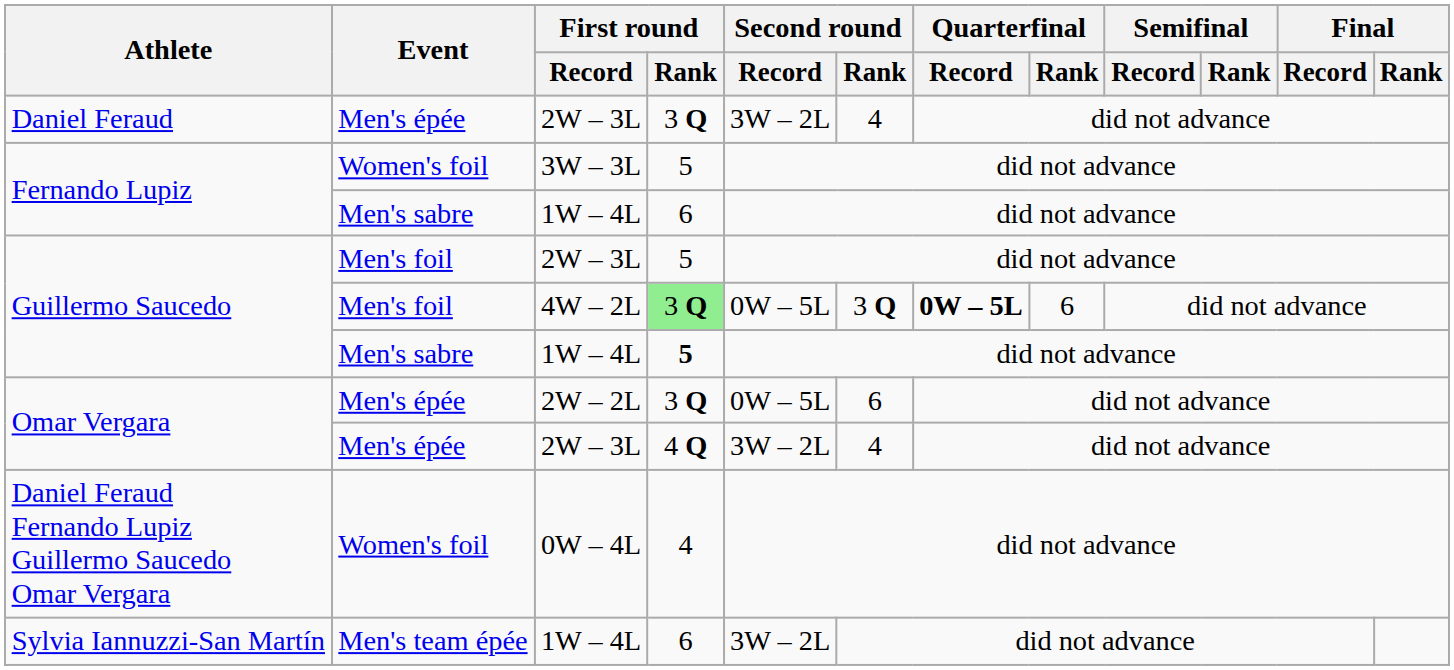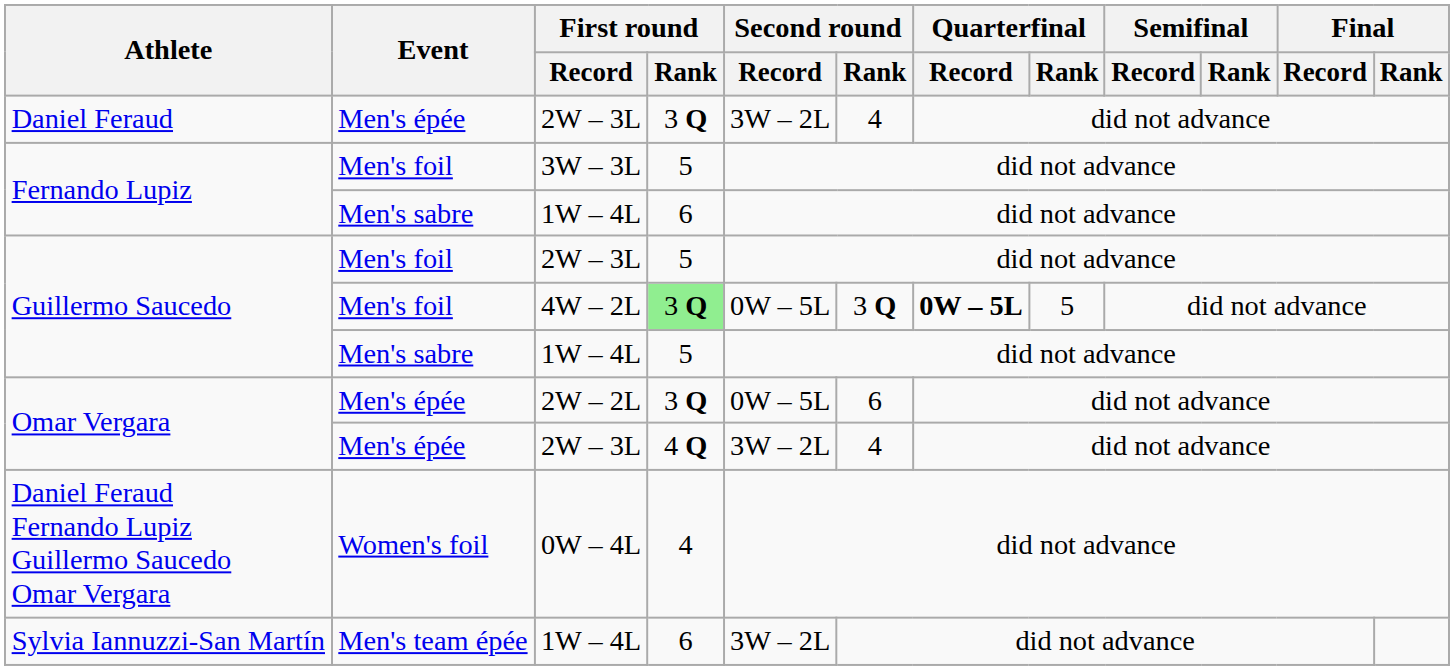Fernando Lupiz / 3W – 3L | Event: Women's foil -> Men's foil
Guillermo Saucedo / 4W – 2L | Quarterfinal / Rank: 6 -> 5
Guillermo Saucedo / 1W – 4L | First round / Rank: bold -> normal
